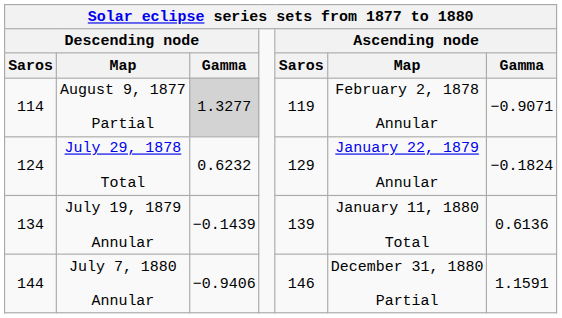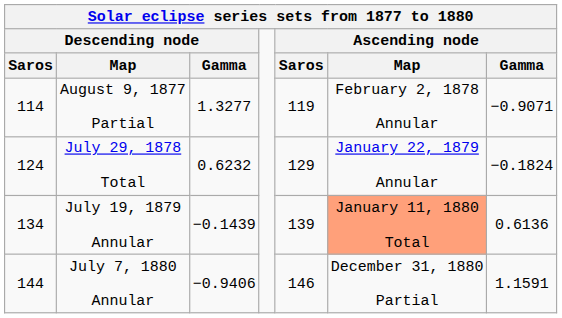August 9, 1877 Partial | Descending node / Gamma: lightgrey background -> no background
July 19, 1879 Annular | Ascending node / Map: no background -> lightsalmon background
